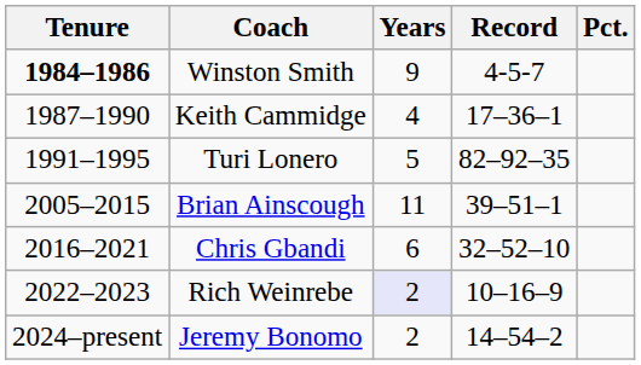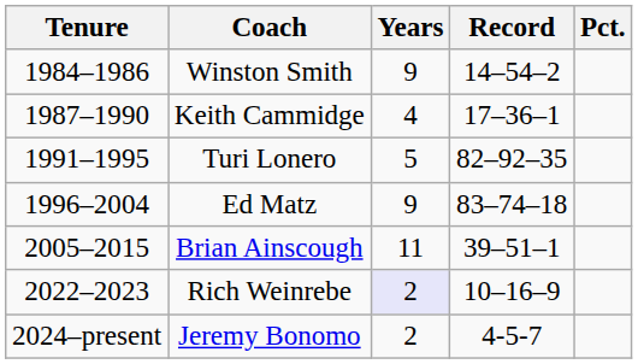Winston Smith | Tenure: bold -> normal
Winston Smith | Record: 4-5-7 -> 14–54–2
+ row: 1996–2004 | Ed Matz | 9 | 83–74–18
- row: 2016–2021 | Chris Gbandi | 6 | 32–52–10
Jeremy Bonomo | Record: 14–54–2 -> 4-5-7
